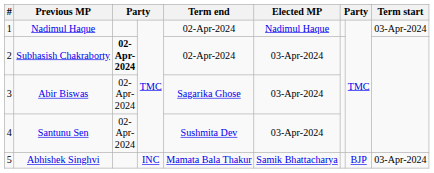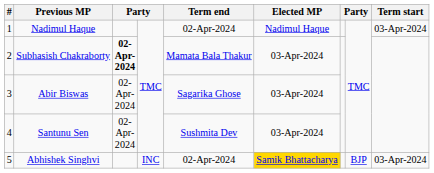Subhasish Chakraborty | Term end: 02-Apr-2024 -> Mamata Bala Thakur
Abhishek Singhvi | Term end: Mamata Bala Thakur -> 02-Apr-2024
Abhishek Singhvi | Elected MP: no background -> gold background
